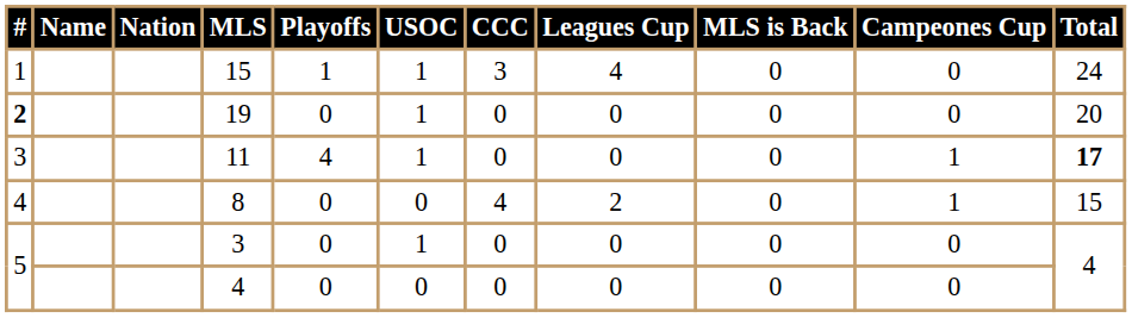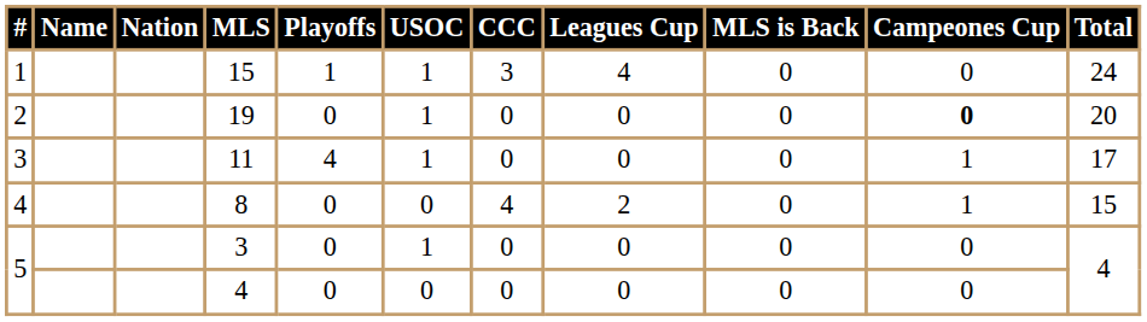19 | #: bold -> normal
19 | Campeones Cup: normal -> bold
11 | Total: bold -> normal
